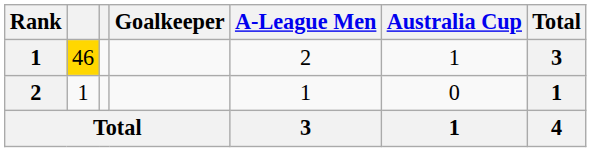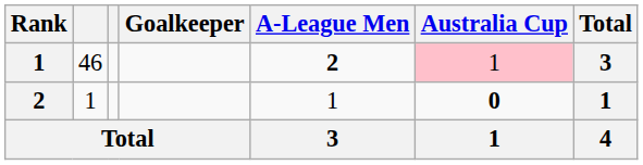row 2 | column 2: gold background -> no background
row 2 | A-League Men: normal -> bold
row 2 | Australia Cup: no background -> pink background
row 3 | Australia Cup: normal -> bold
